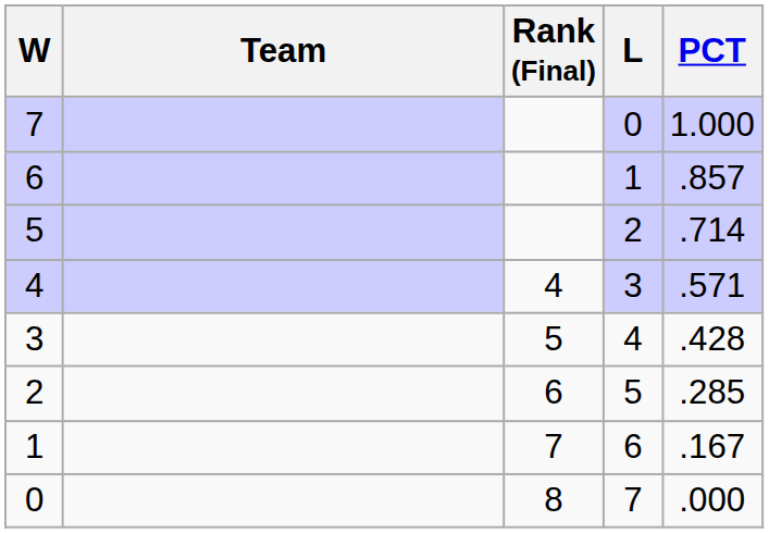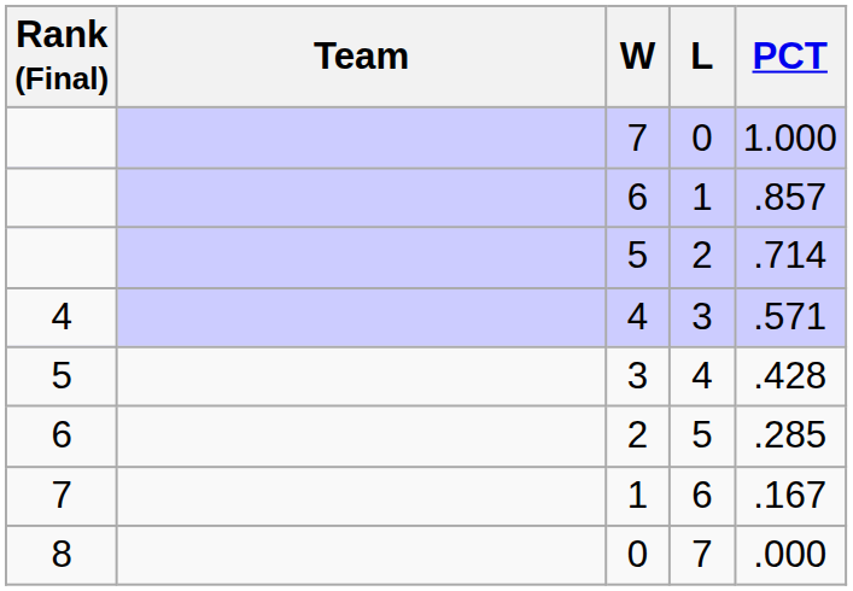columns swapped: Rank (Final) <-> W
